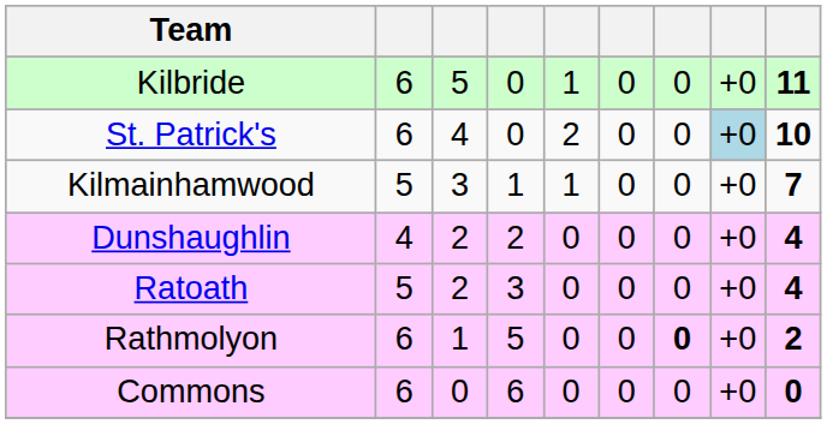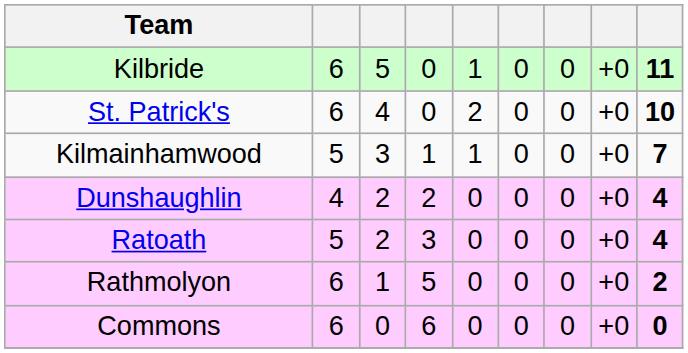St. Patrick's | column 8: lightblue background -> no background
Rathmolyon | column 7: bold -> normal
